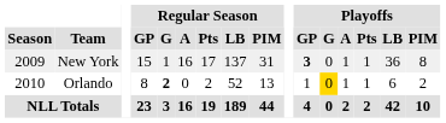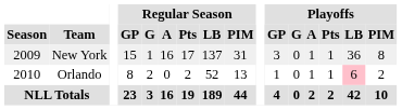New York | Playoffs / GP: bold -> normal
Orlando | Regular Season / G: bold -> normal
Orlando | Playoffs / G: gold background -> no background
Orlando | Playoffs / LB: no background -> pink background
